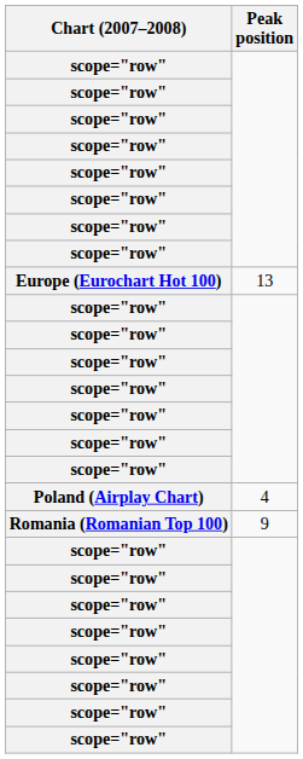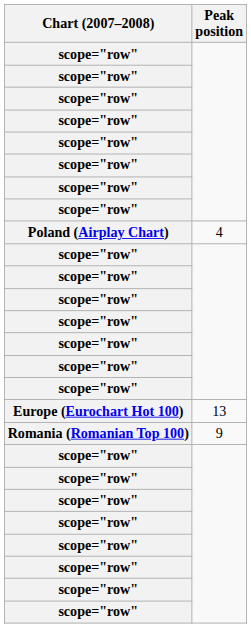rows swapped: Europe (Eurochart Hot 100) <-> Poland (Airplay Chart)
